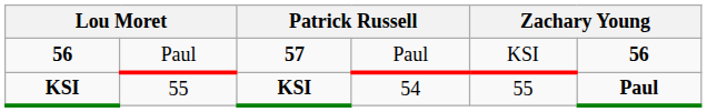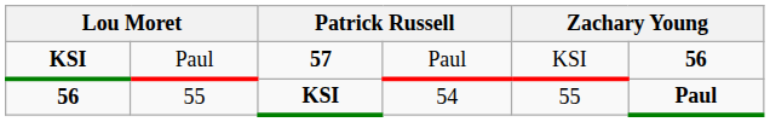row 2 | column 1: 56 -> KSI
row 3 | column 1: KSI -> 56
